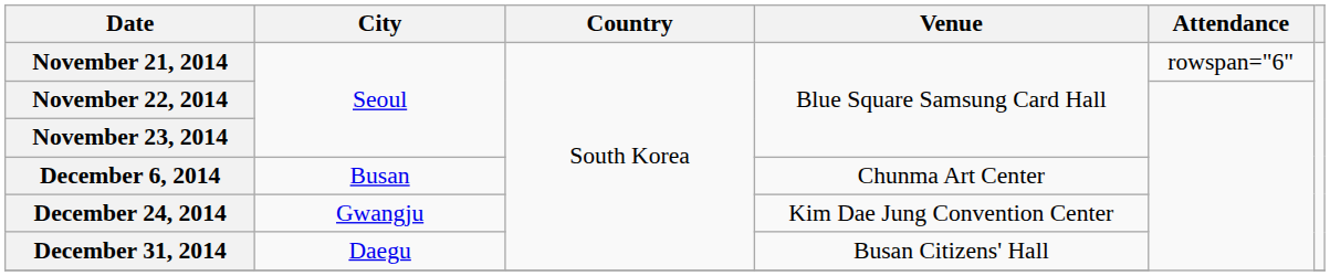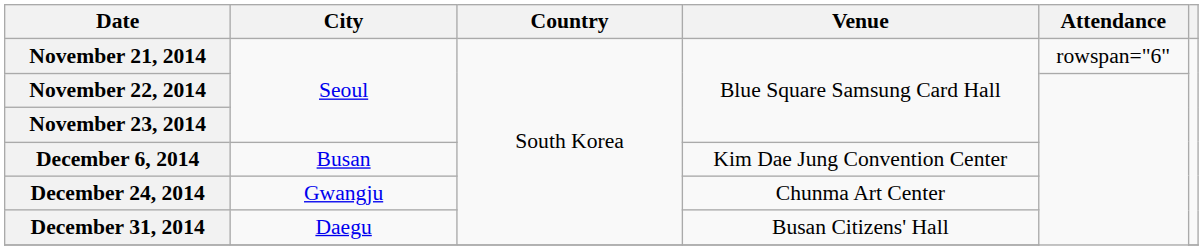December 6, 2014 | Venue: Chunma Art Center -> Kim Dae Jung Convention Center
December 24, 2014 | Venue: Kim Dae Jung Convention Center -> Chunma Art Center
